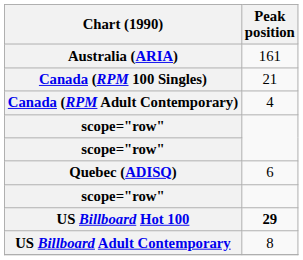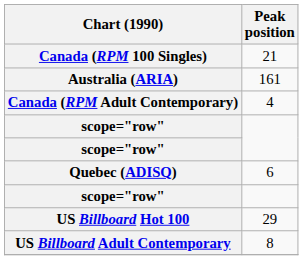rows swapped: Australia (ARIA) <-> Canada (RPM 100 Singles)
US Billboard Hot 100 | Peak position: bold -> normal
